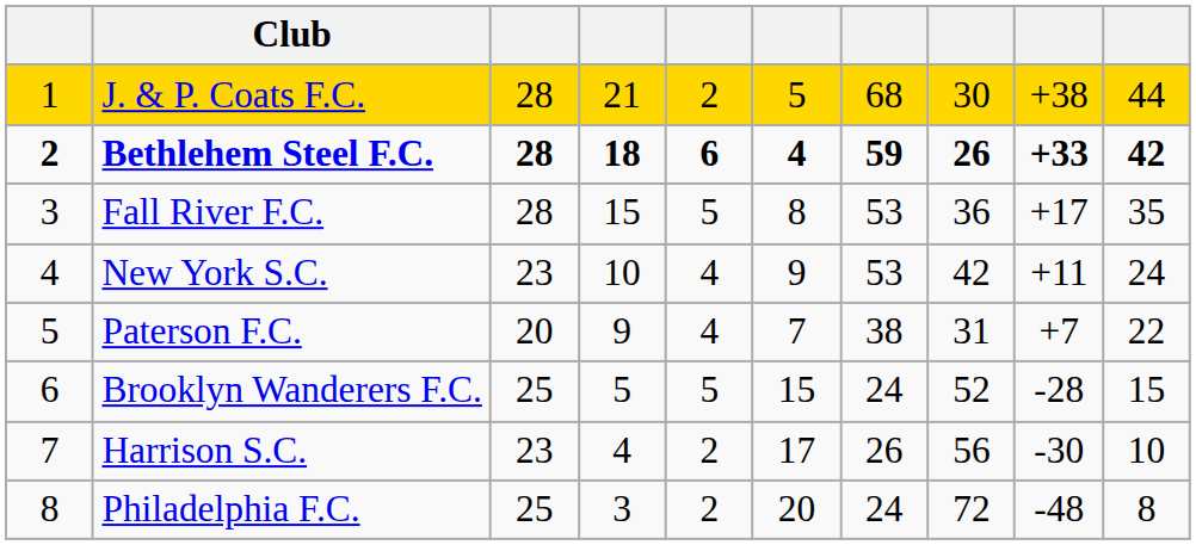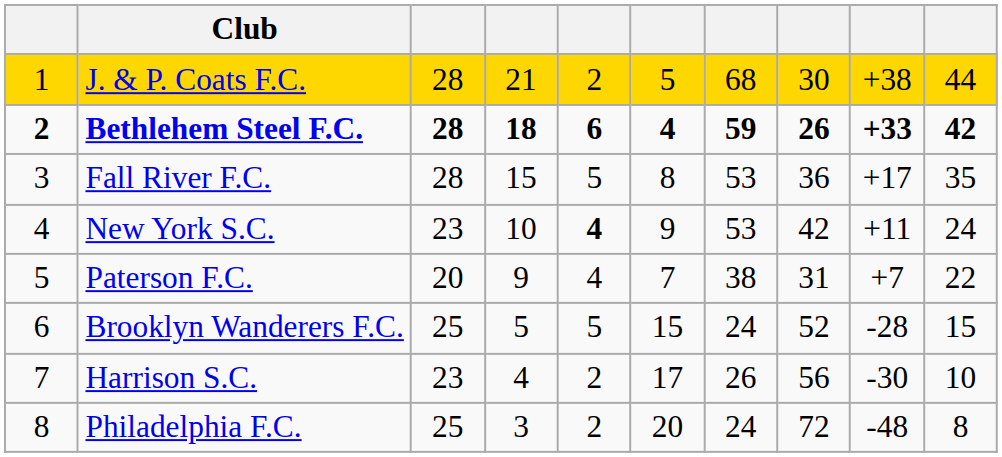New York S.C. | column 5: normal -> bold
